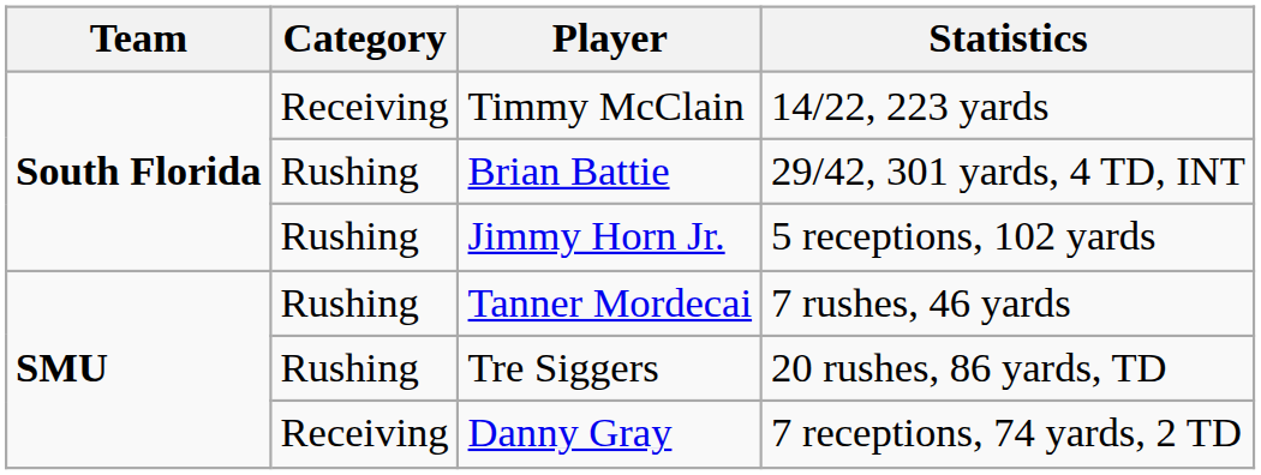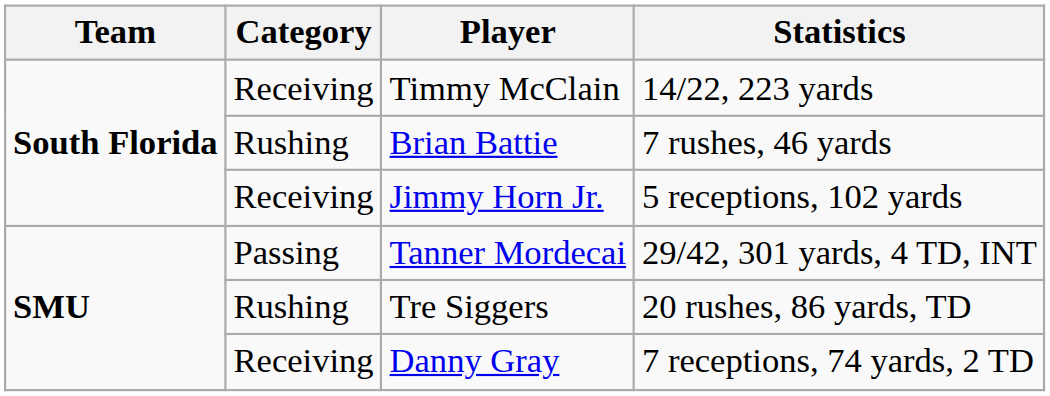Brian Battie | Statistics: 29/42, 301 yards, 4 TD, INT -> 7 rushes, 46 yards
Jimmy Horn Jr. | Category: Rushing -> Receiving
Tanner Mordecai | Category: Rushing -> Passing
Tanner Mordecai | Statistics: 7 rushes, 46 yards -> 29/42, 301 yards, 4 TD, INT
